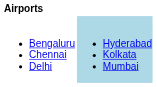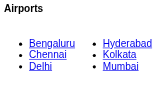Bengaluru Chennai Delhi | column 2: lightblue background -> no background
